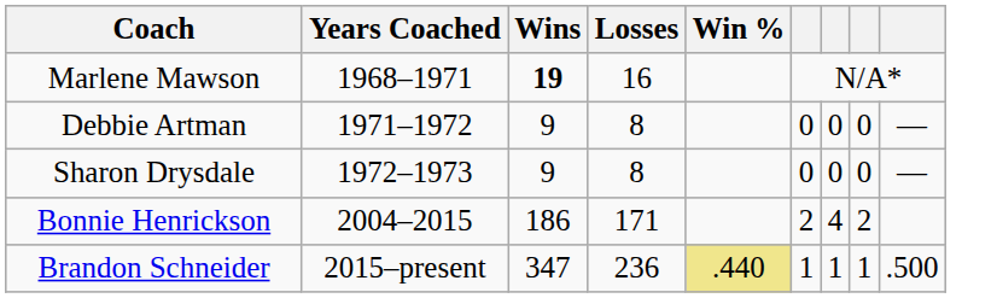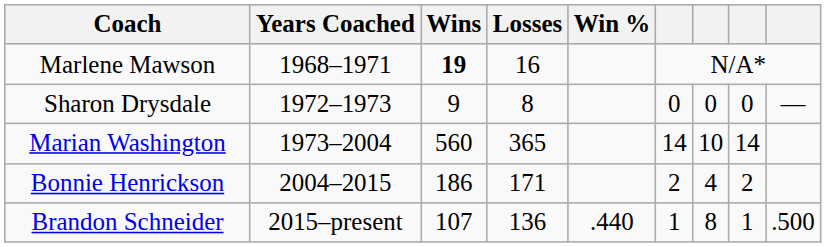- row: Debbie Artman | 1971–1972 | 9 | 8 | 0 | 0 | 0 | —
+ row: Marian Washington | 1973–2004 | 560 | 365 | 14 | 10 | 14
Brandon Schneider | Wins: 347 -> 107
Brandon Schneider | Losses: 236 -> 136
Brandon Schneider | Win %: khaki background -> no background
Brandon Schneider | column 7: 1 -> 8
